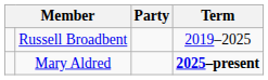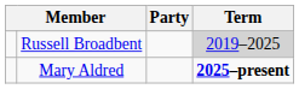Russell Broadbent | Term: no background -> lightgrey background
